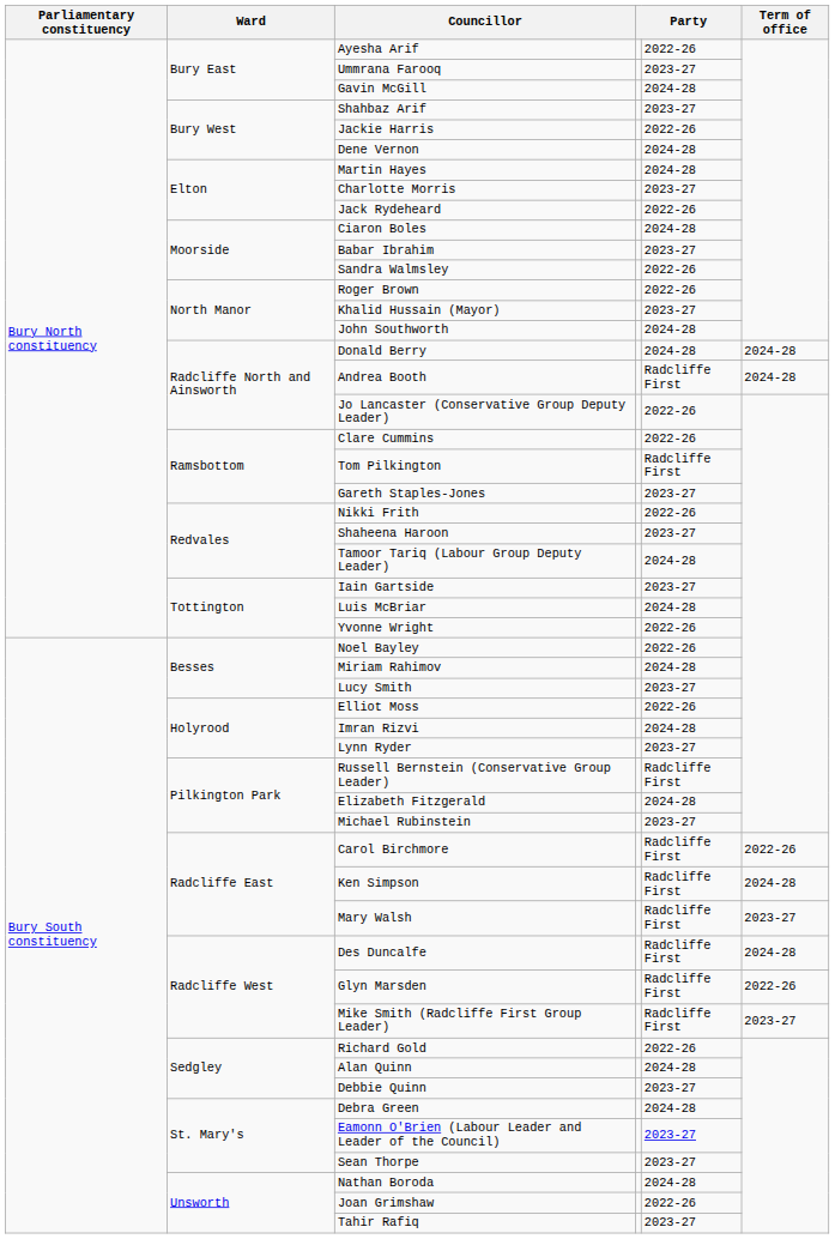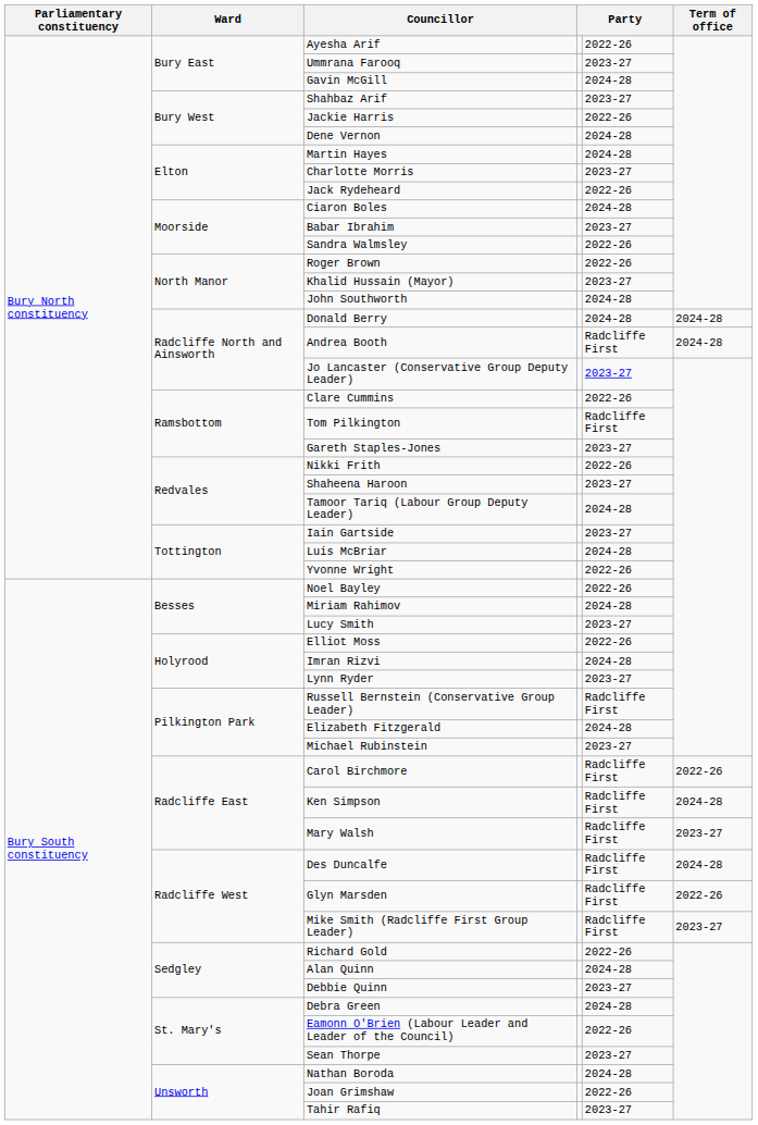Jo Lancaster (Conservative Group Deputy Leader) | column 5: 2022-26 -> 2023-27
Eamonn O'Brien (Labour Leader and Leader of the Council) | column 5: 2023-27 -> 2022-26
